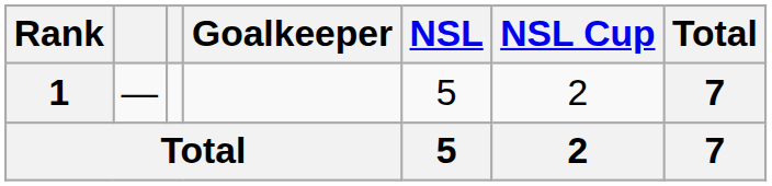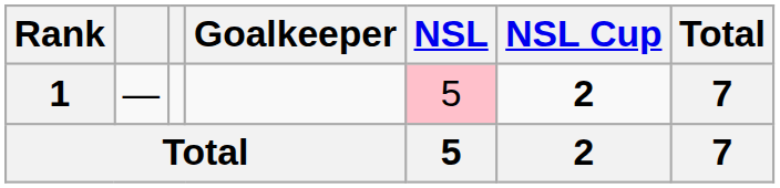1 | NSL: no background -> pink background
1 | NSL Cup: normal -> bold
